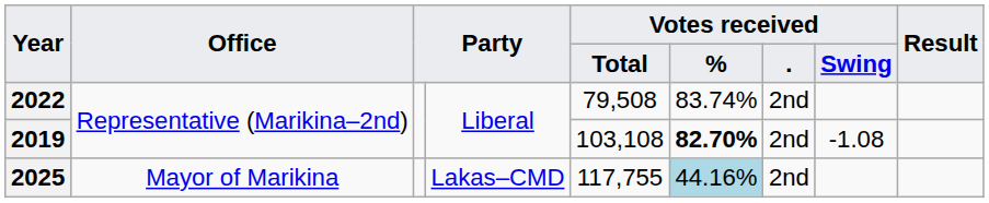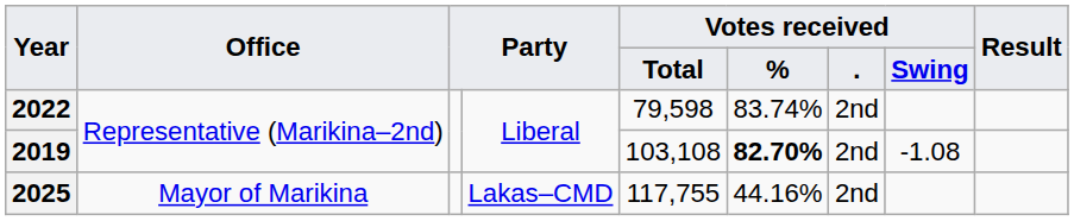2022 | Votes received / Total: 79,508 -> 79,598
2025 | Votes received / %: lightblue background -> no background
